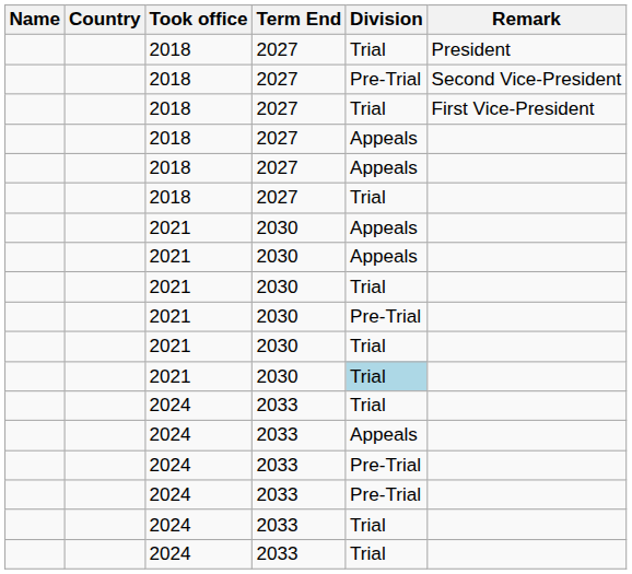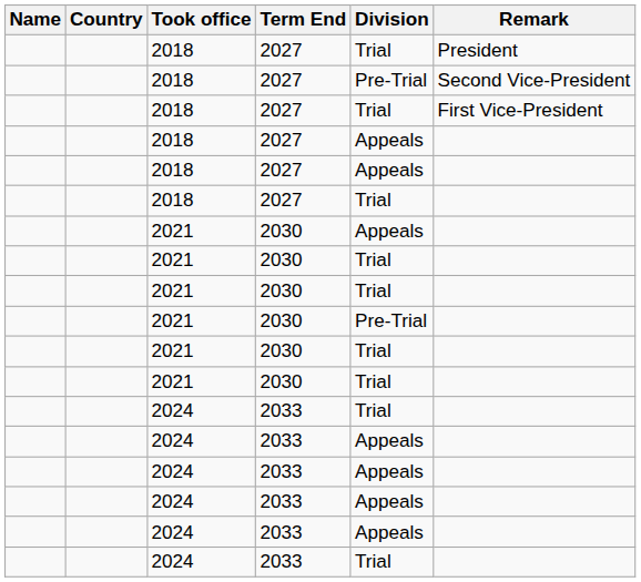row 9 | Division: Appeals -> Trial
row 13 | Division: lightblue background -> no background
row 16 | Division: Pre-Trial -> Appeals
row 17 | Division: Pre-Trial -> Appeals
row 18 | Division: Trial -> Appeals
